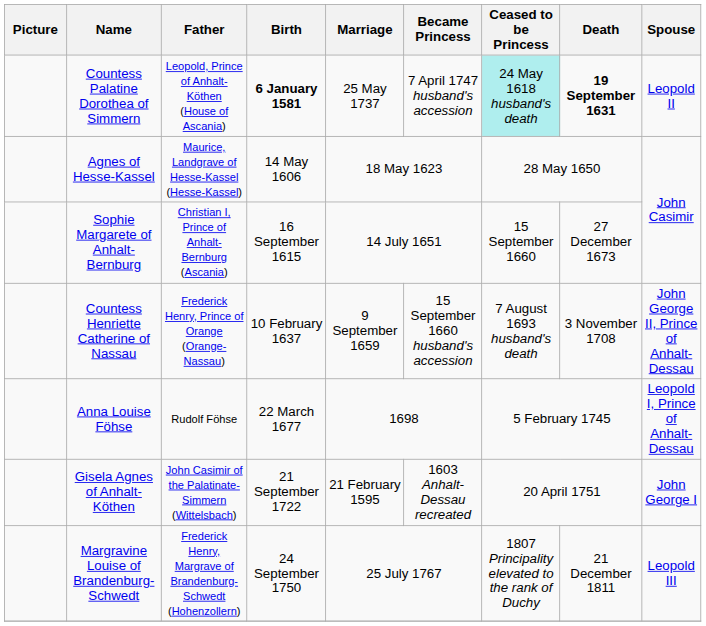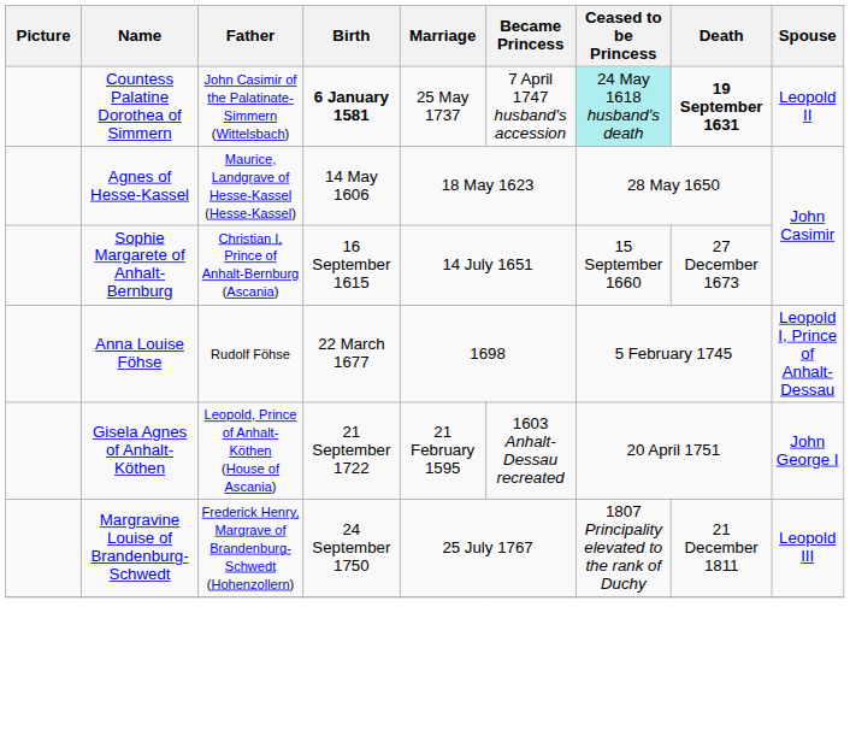Countess Palatine Dorothea of Simmern | Father: Leopold, Prince of Anhalt-Köthen (House of Ascania) -> John Casimir of the Palatinate-Simmern (Wittelsbach)
- row: Countess Henriette Catherine of Nassau | Frederick Henry, Prince of Orange (Orange-Nassau) | 10 February 1637 | 9 September 1659 | 15 September 1660 husband's accession | 7 August 1693 husband's death | 3 November 1708 | John George II, Prince of Anhalt-Dessau
Gisela Agnes of Anhalt-Köthen | Father: John Casimir of the Palatinate-Simmern (Wittelsbach) -> Leopold, Prince of Anhalt-Köthen (House of Ascania)
